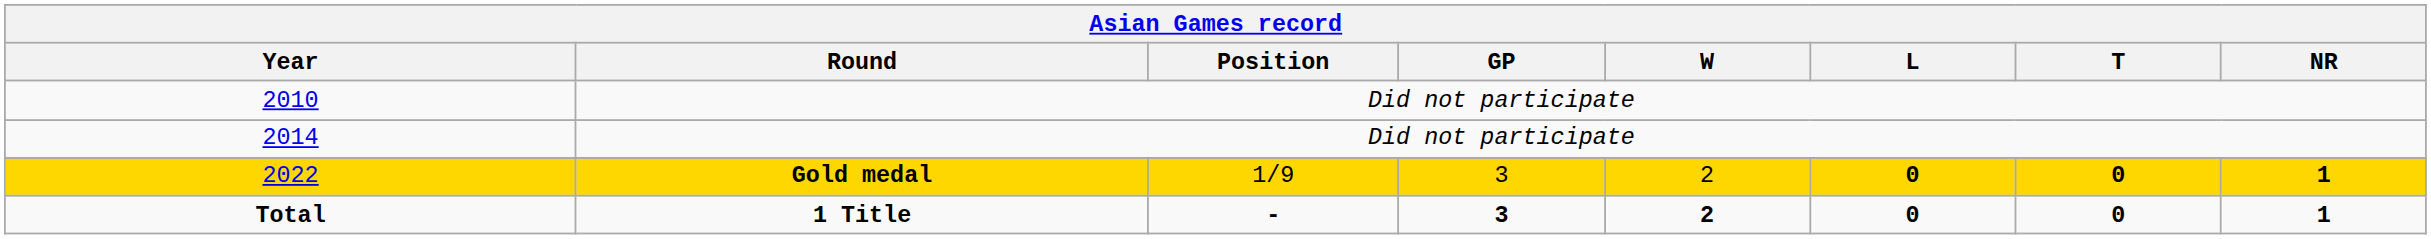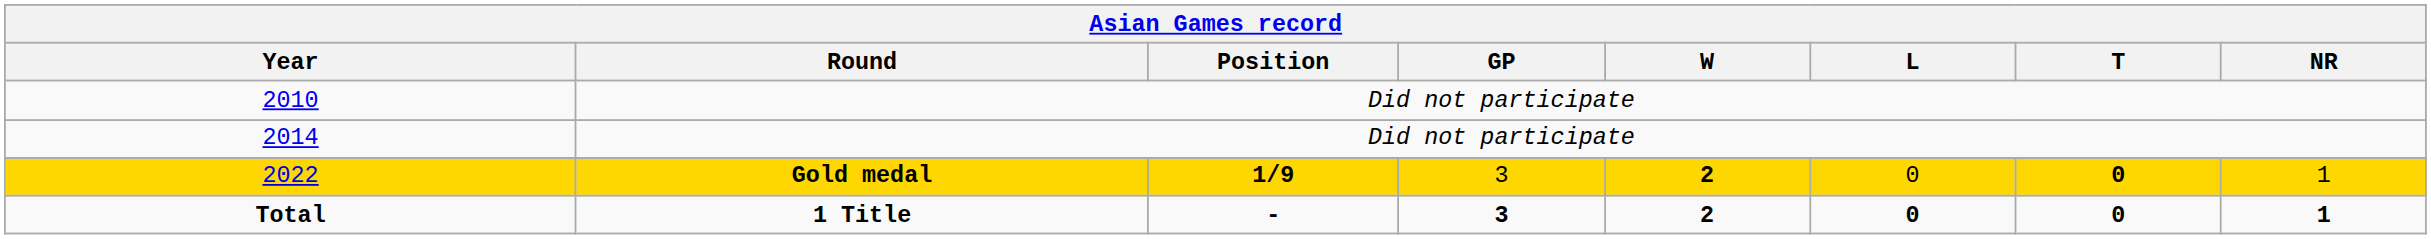2022 | Position: normal -> bold
2022 | W: normal -> bold
2022 | L: bold -> normal
2022 | NR: bold -> normal
